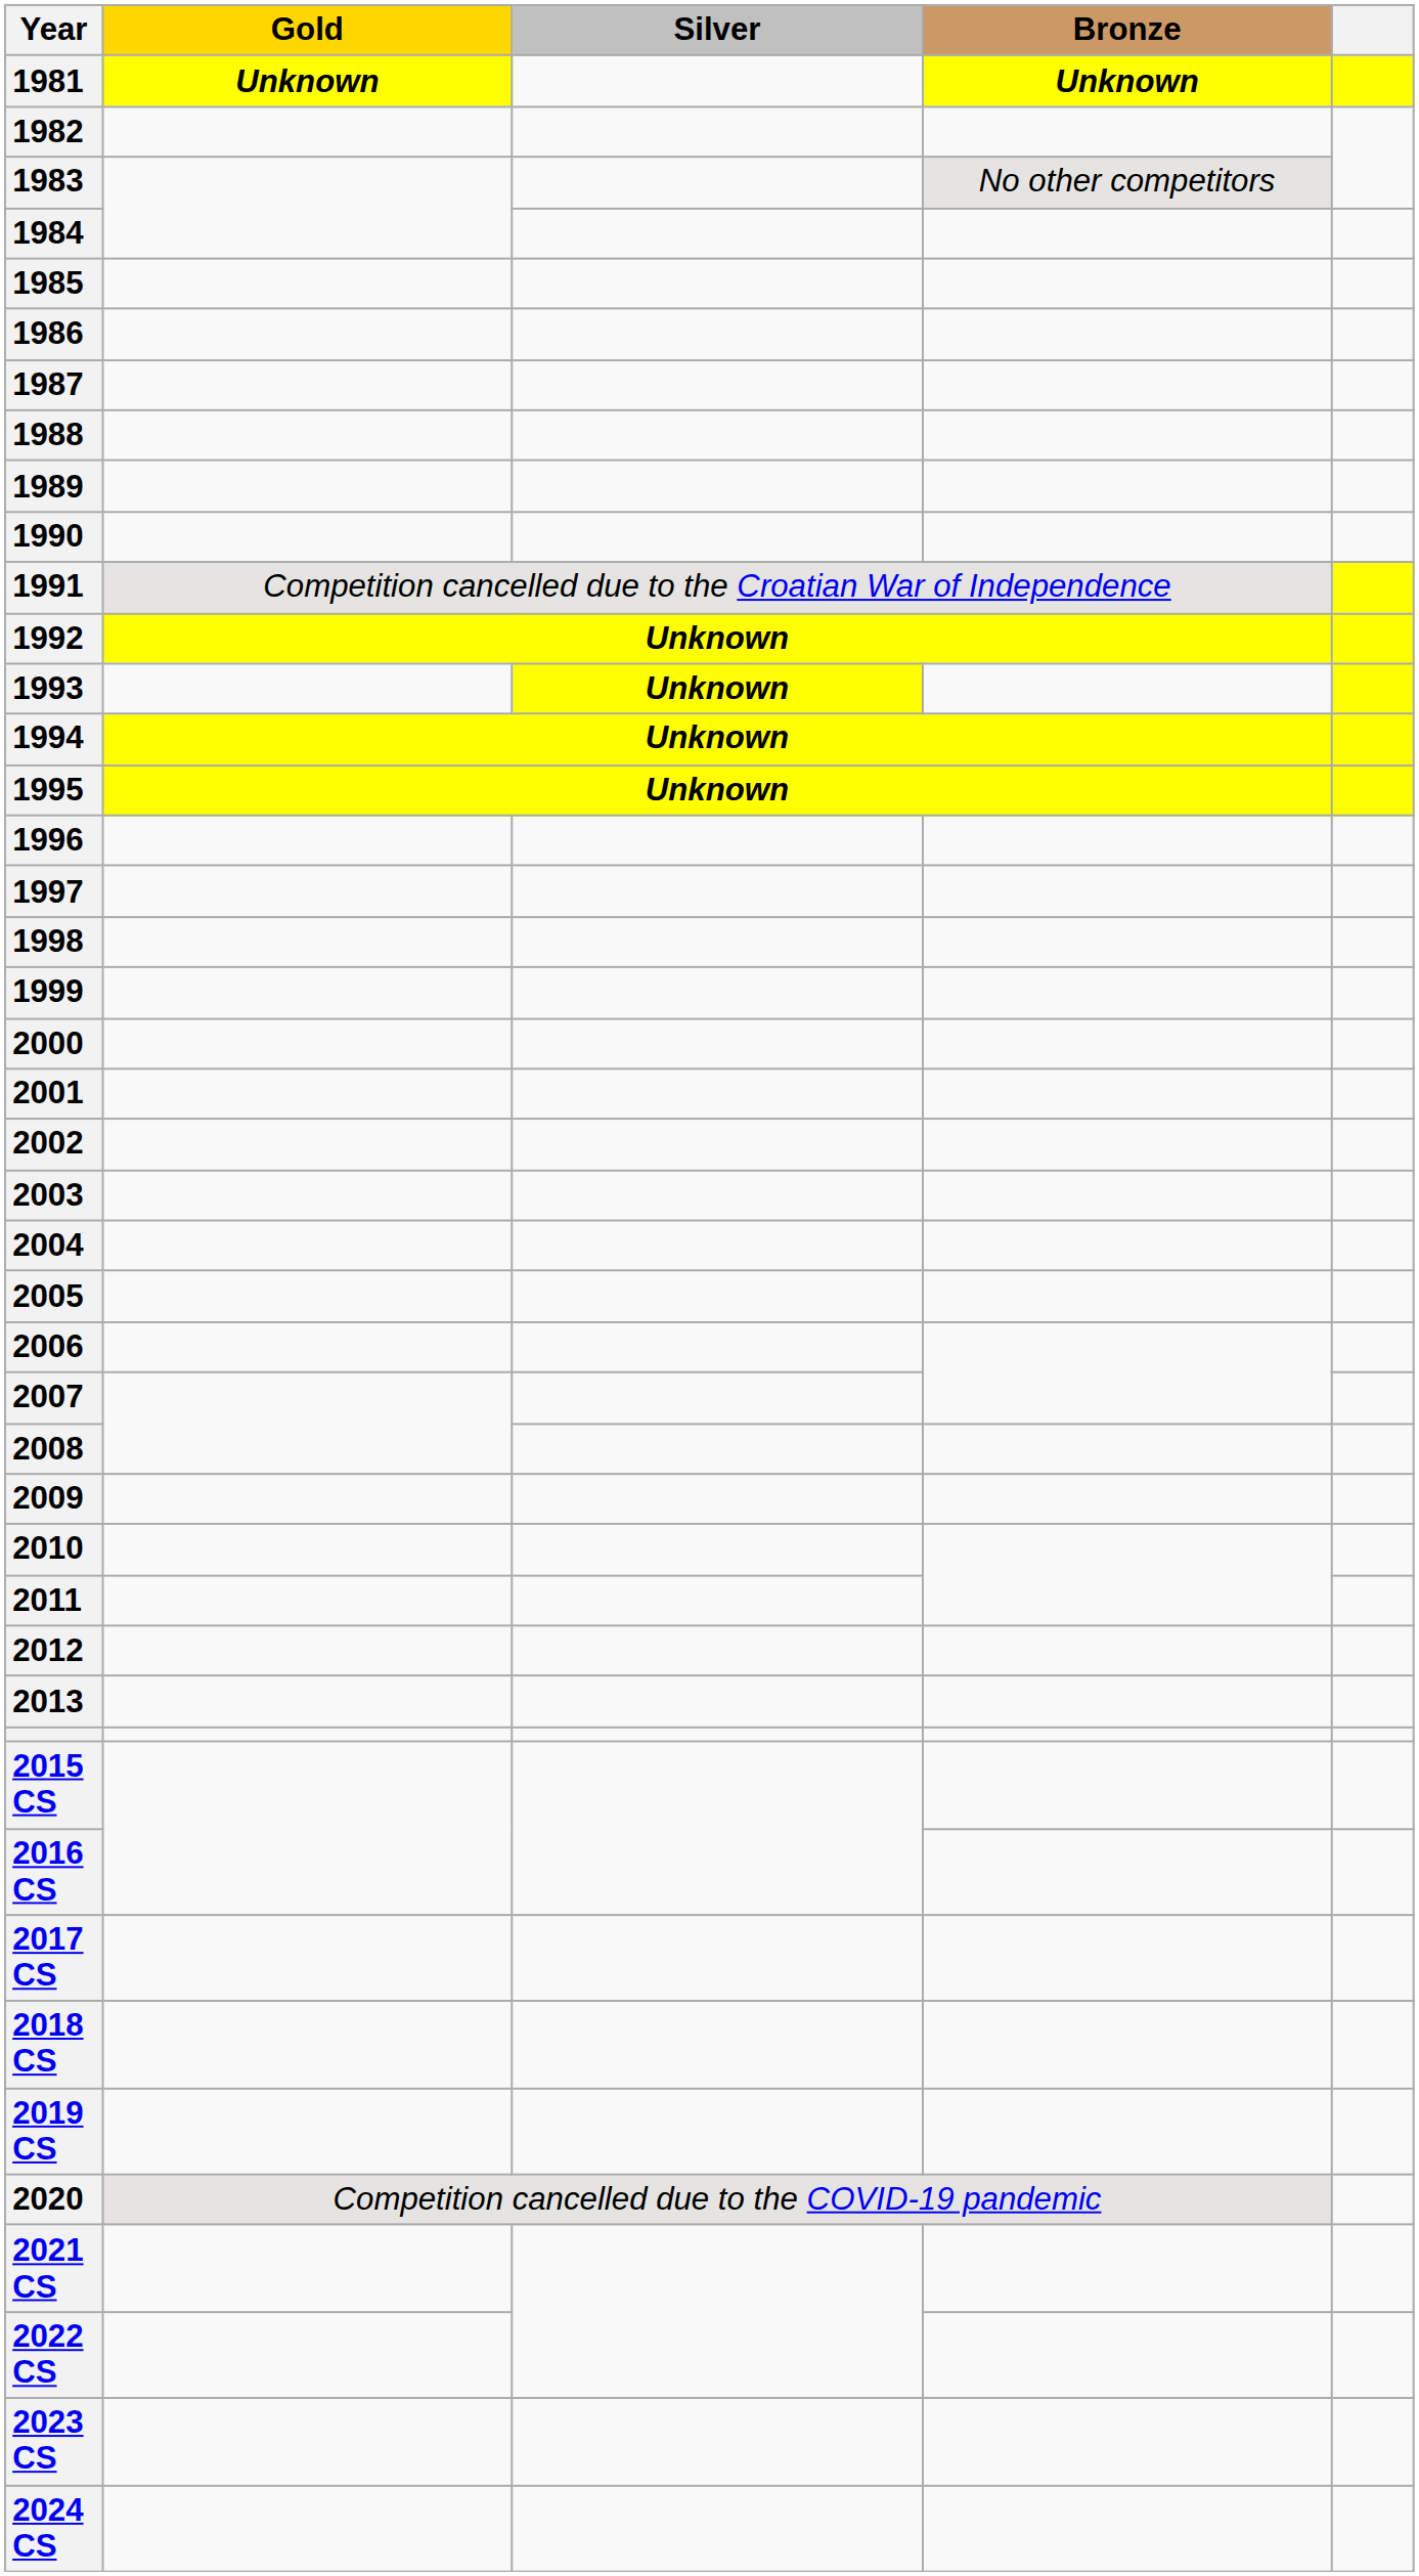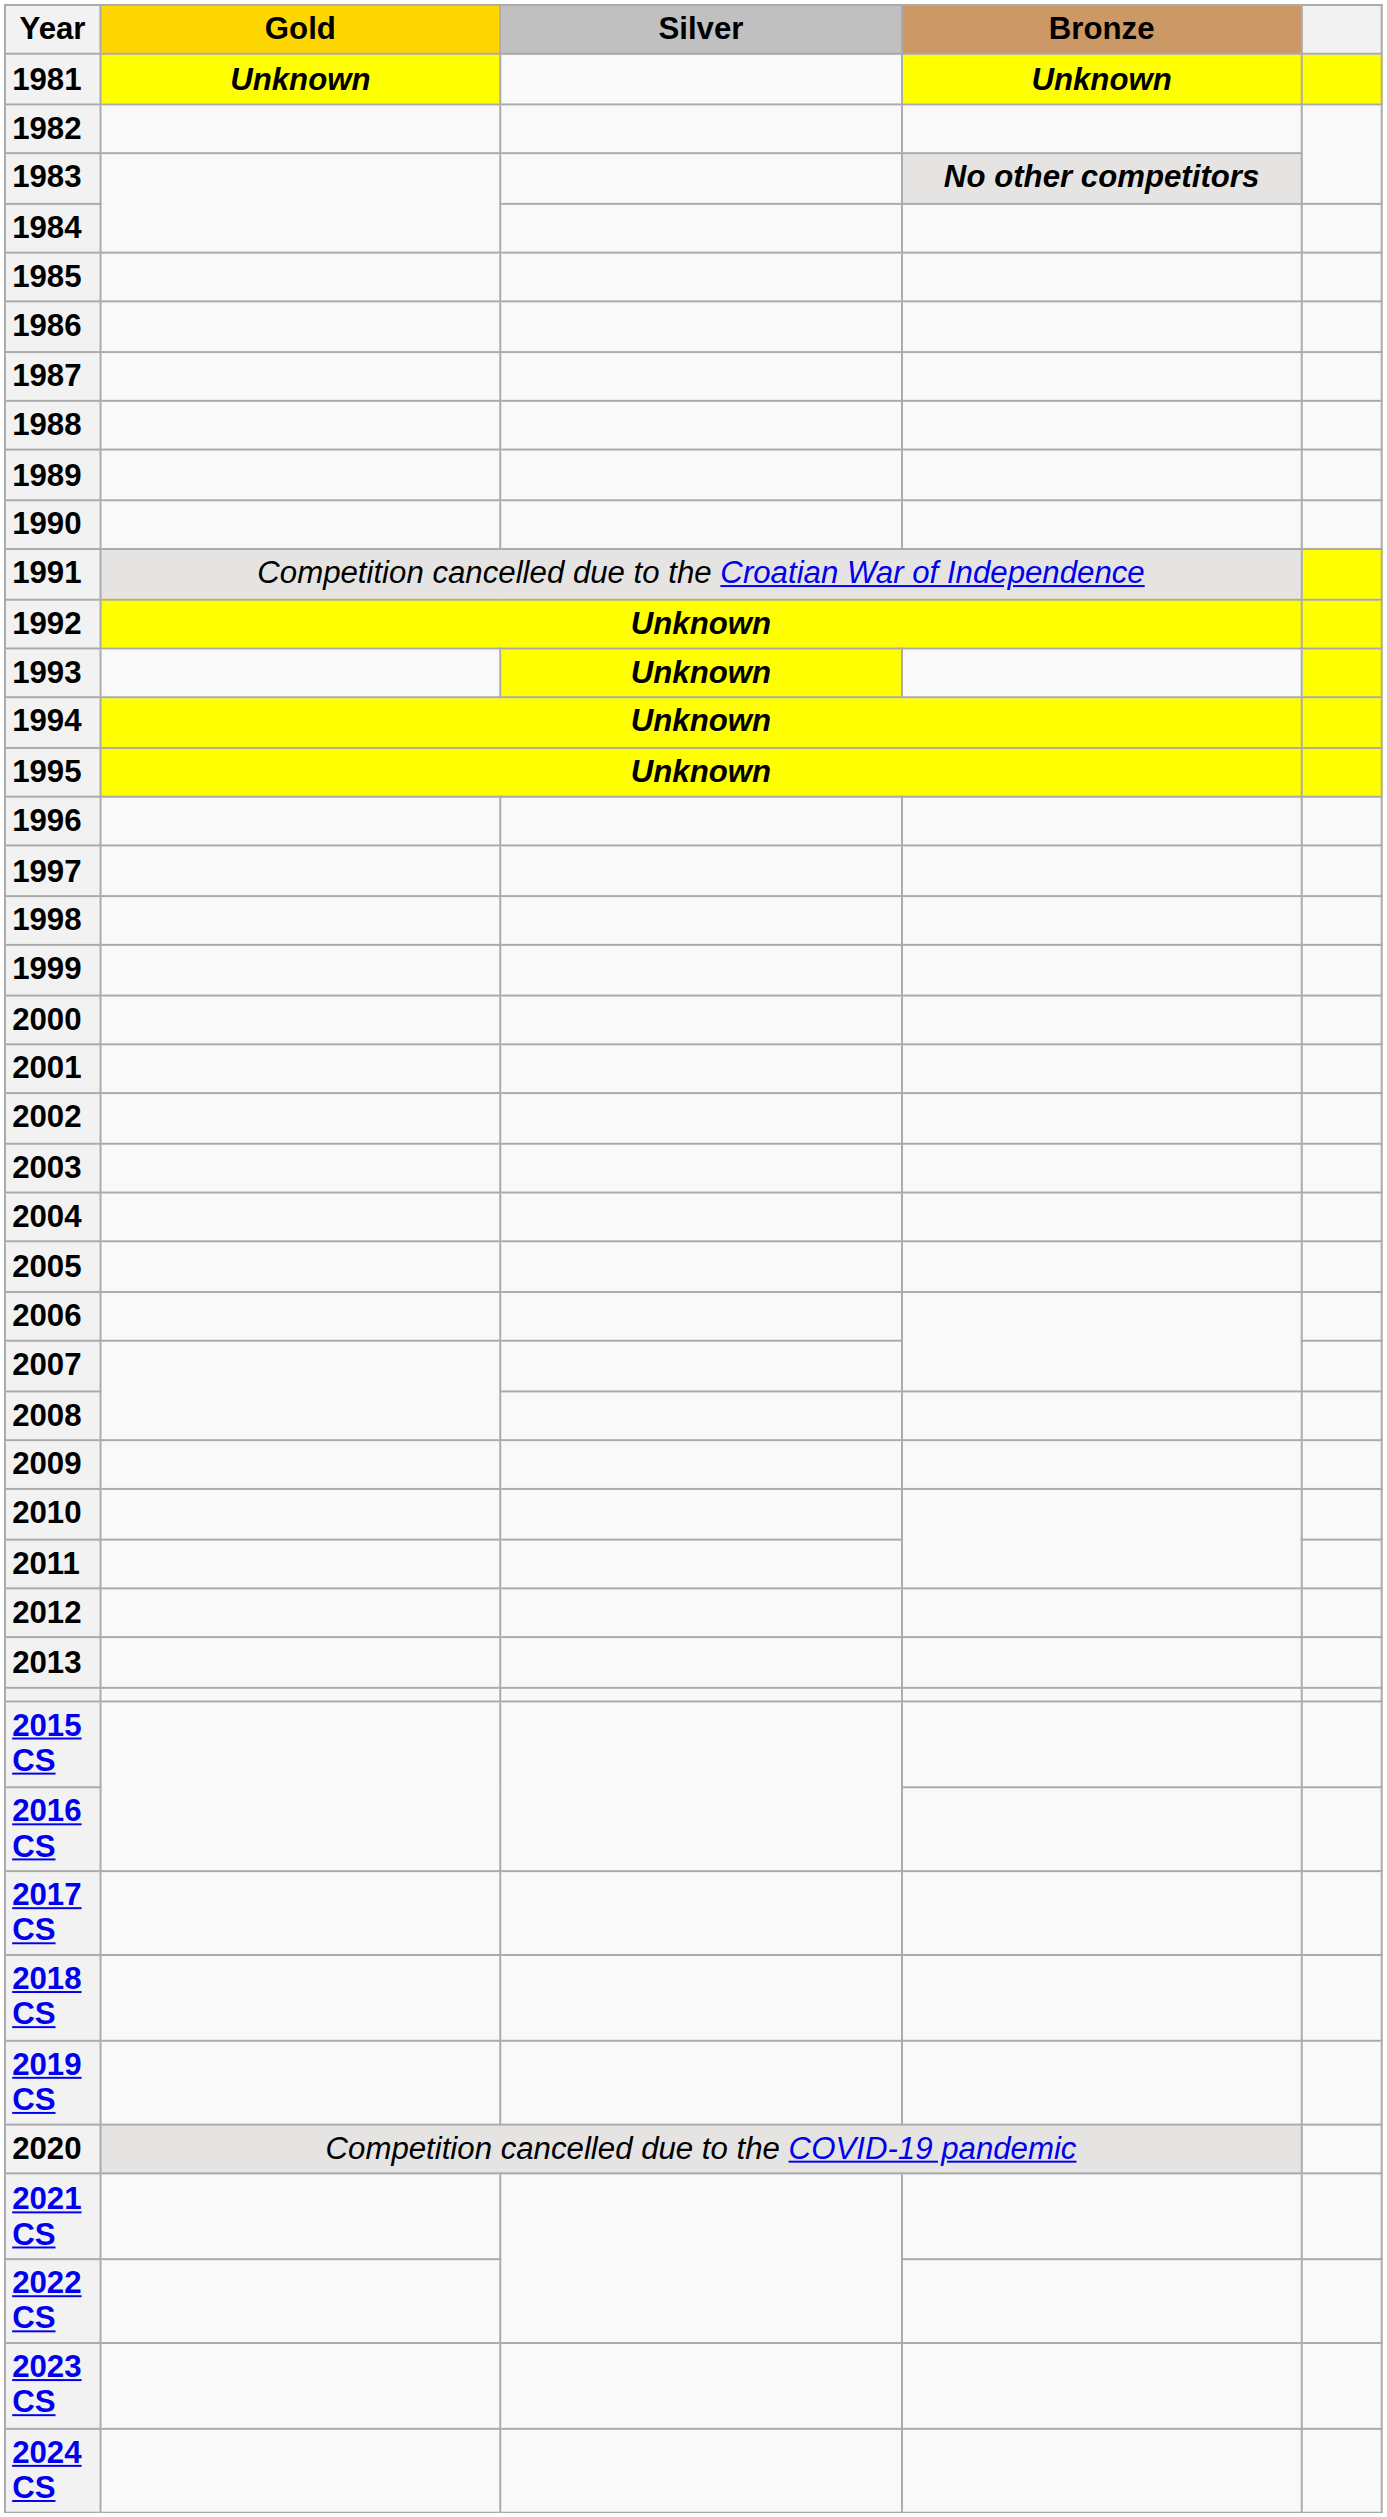1983 | Bronze: normal -> bold
